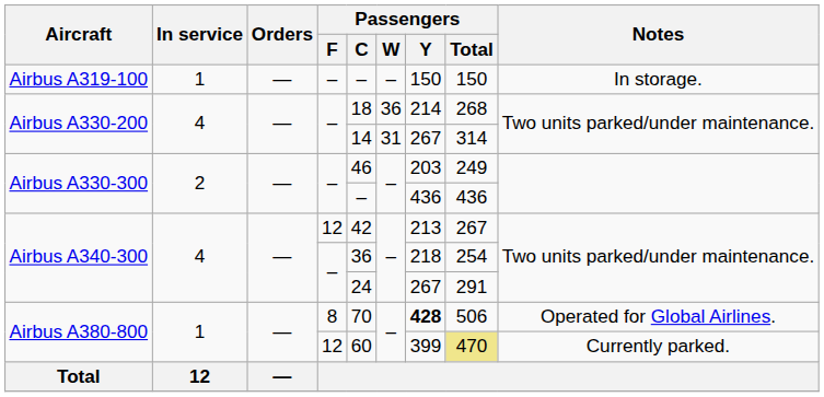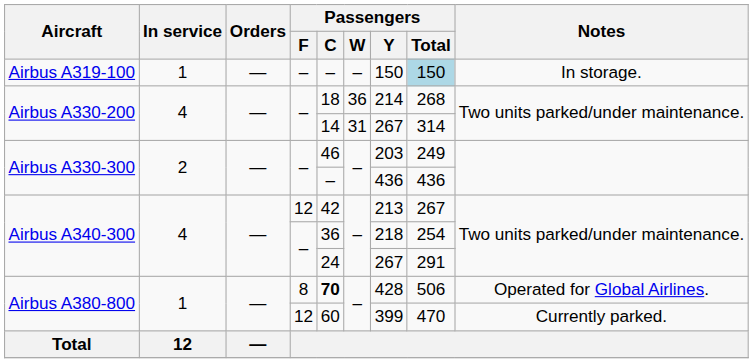Airbus A319-100 | Passengers / Total: no background -> lightblue background
Airbus A380-800 / 8 | Passengers / C: normal -> bold
Airbus A380-800 / 8 | Passengers / Y: bold -> normal
Airbus A380-800 / 12 | Passengers / Total: khaki background -> no background
